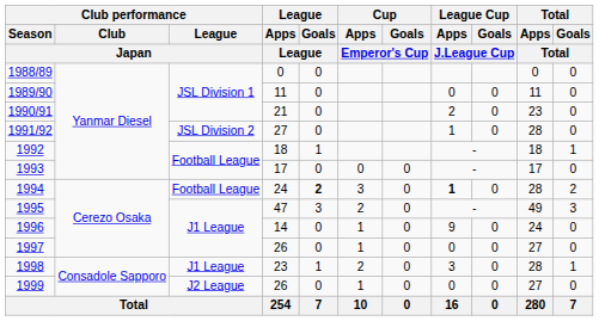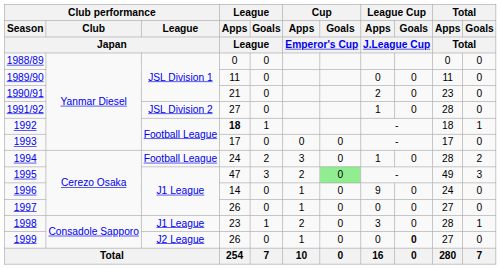1992 | League / Apps / League: normal -> bold
1994 | League / Goals / League: bold -> normal
1994 | League Cup / Apps / J.League Cup: bold -> normal
1995 | Cup / Goals / Emperor's Cup: no background -> lightgreen background
1999 | League Cup / Goals / J.League Cup: normal -> bold
